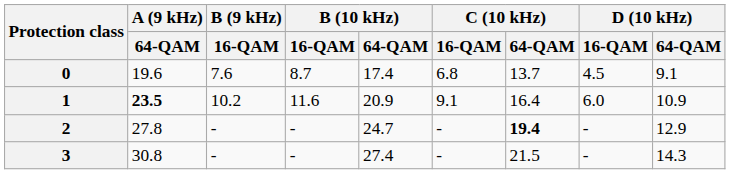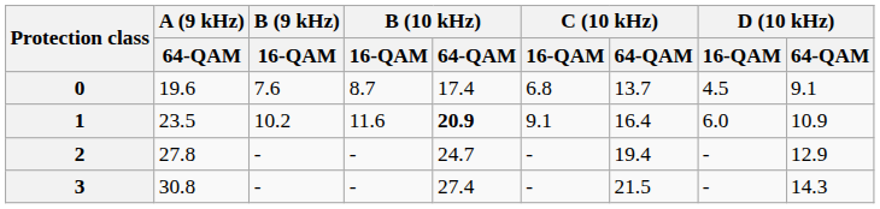1 | A (9 kHz) / 64-QAM: bold -> normal
1 | B (10 kHz) / 64-QAM: normal -> bold
2 | C (10 kHz) / 64-QAM: bold -> normal
